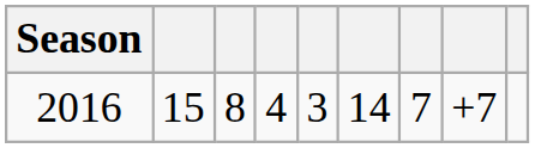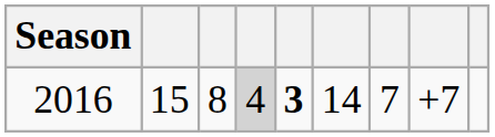2016 | column 4: no background -> lightgrey background
2016 | column 5: normal -> bold
